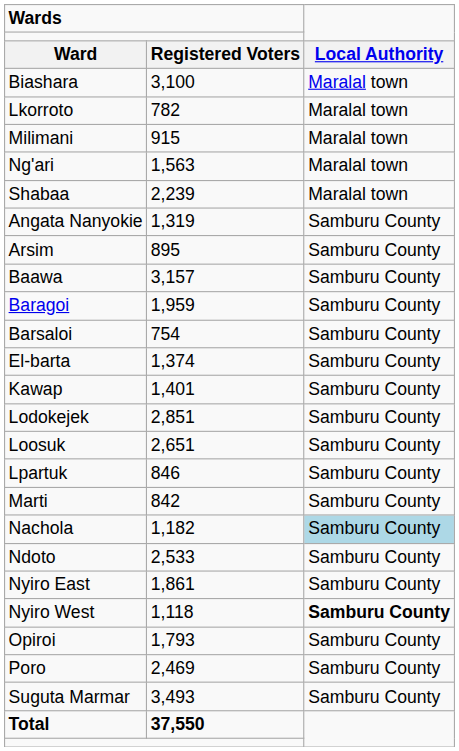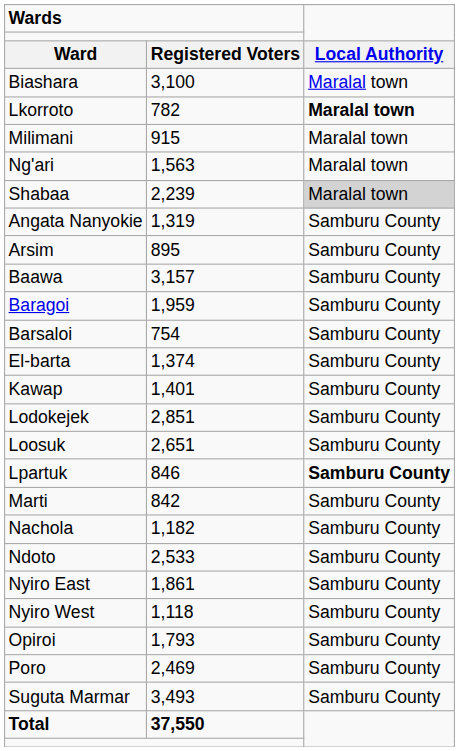Lkorroto | column 3: normal -> bold
Shabaa | column 3: no background -> lightgrey background
Lpartuk | column 3: normal -> bold
Nachola | column 3: lightblue background -> no background
Nyiro West | column 3: bold -> normal
